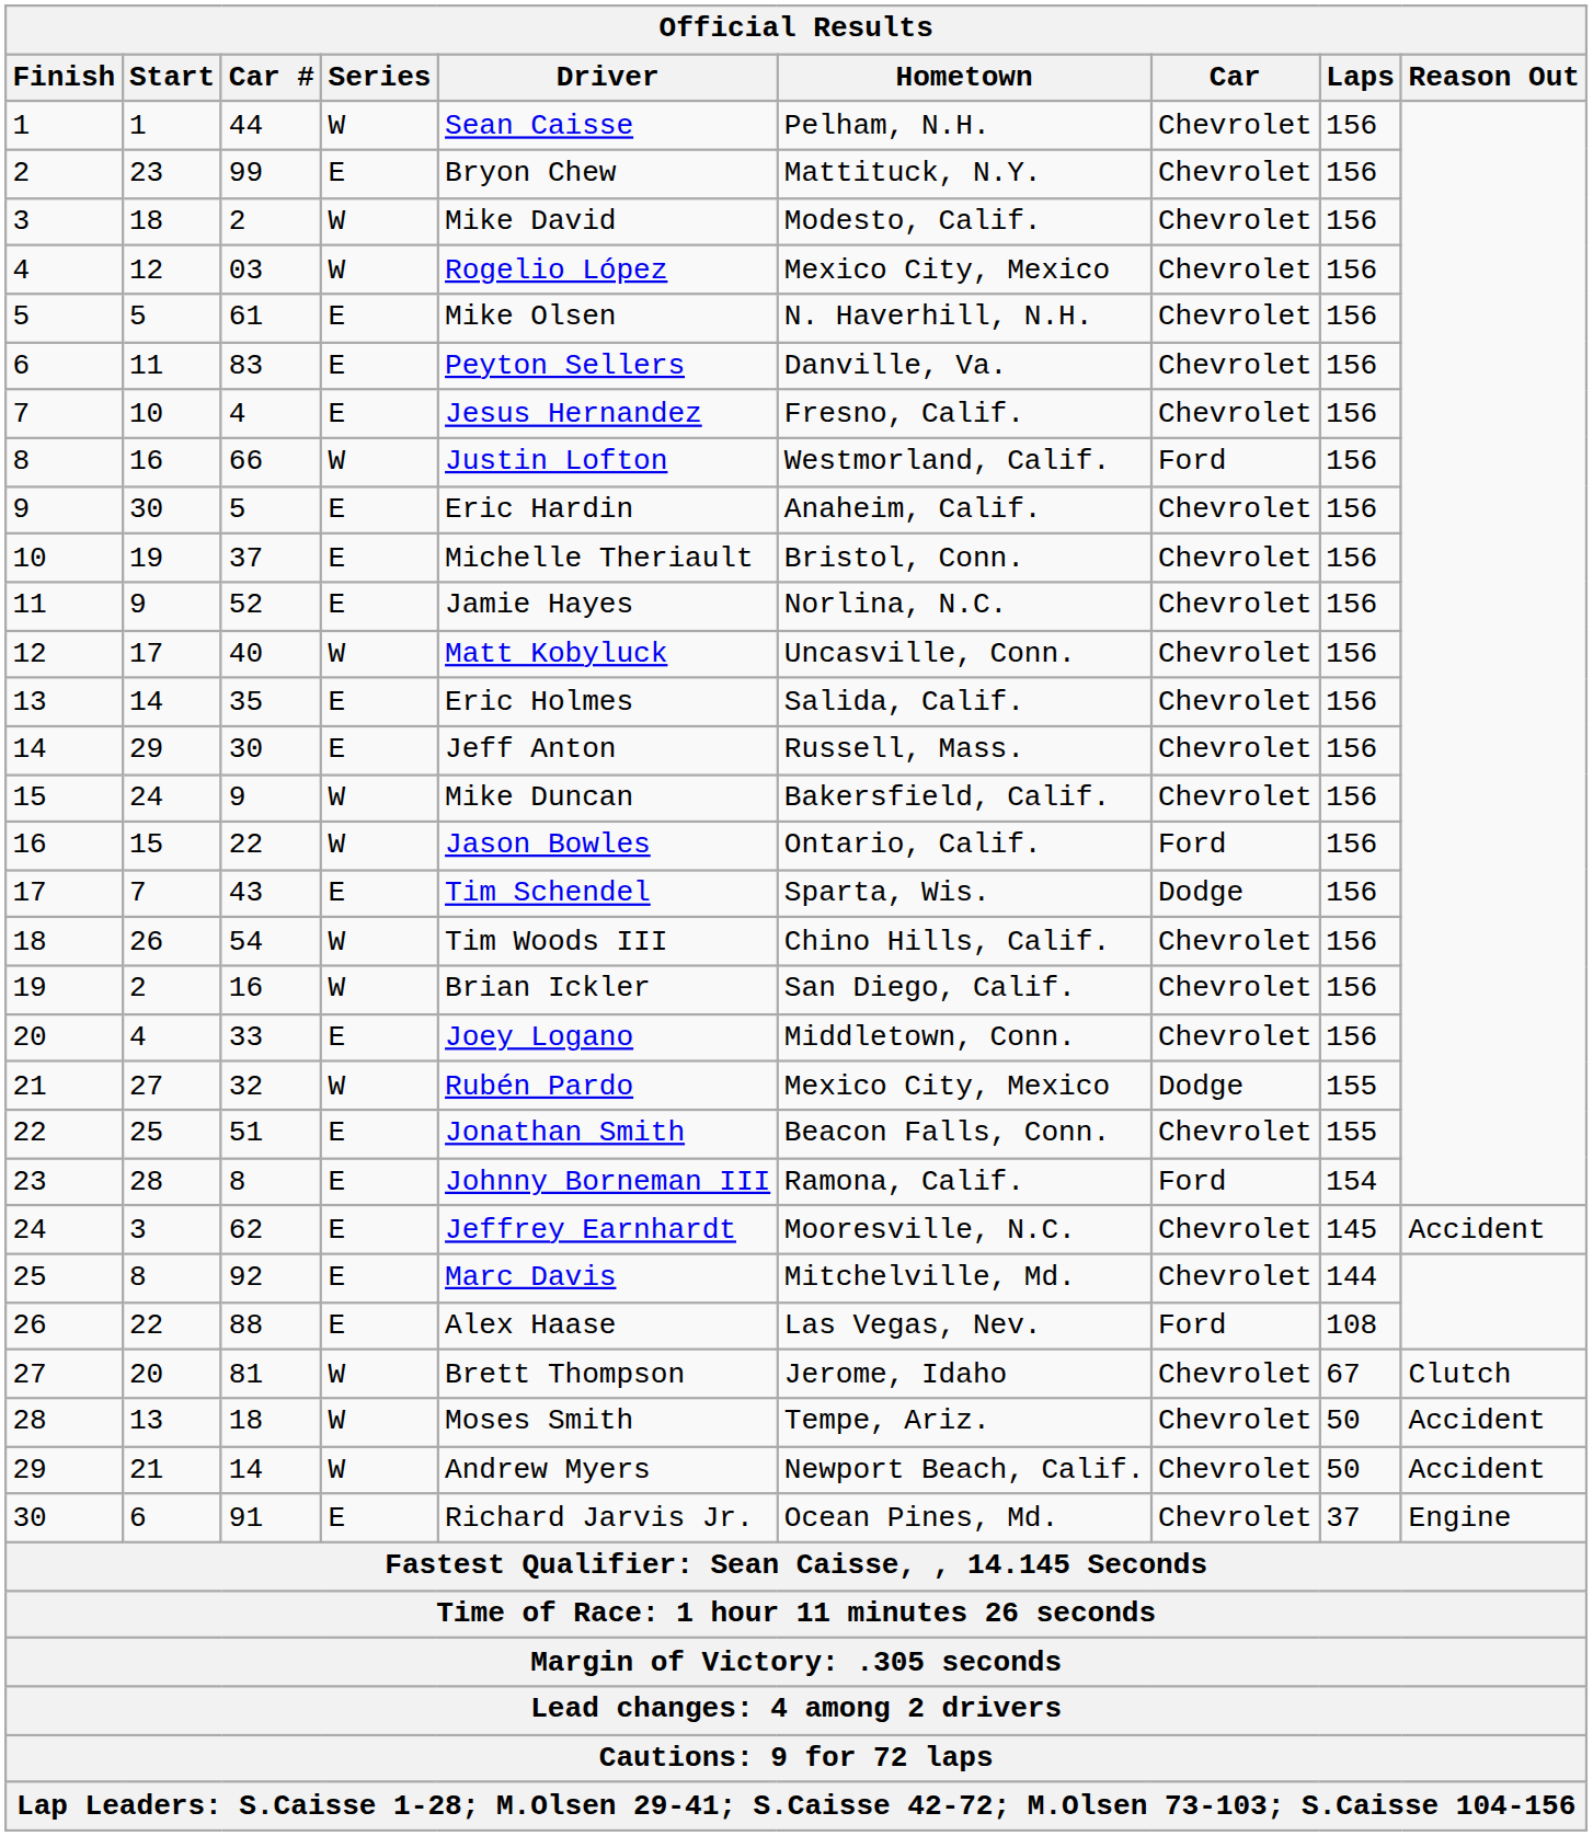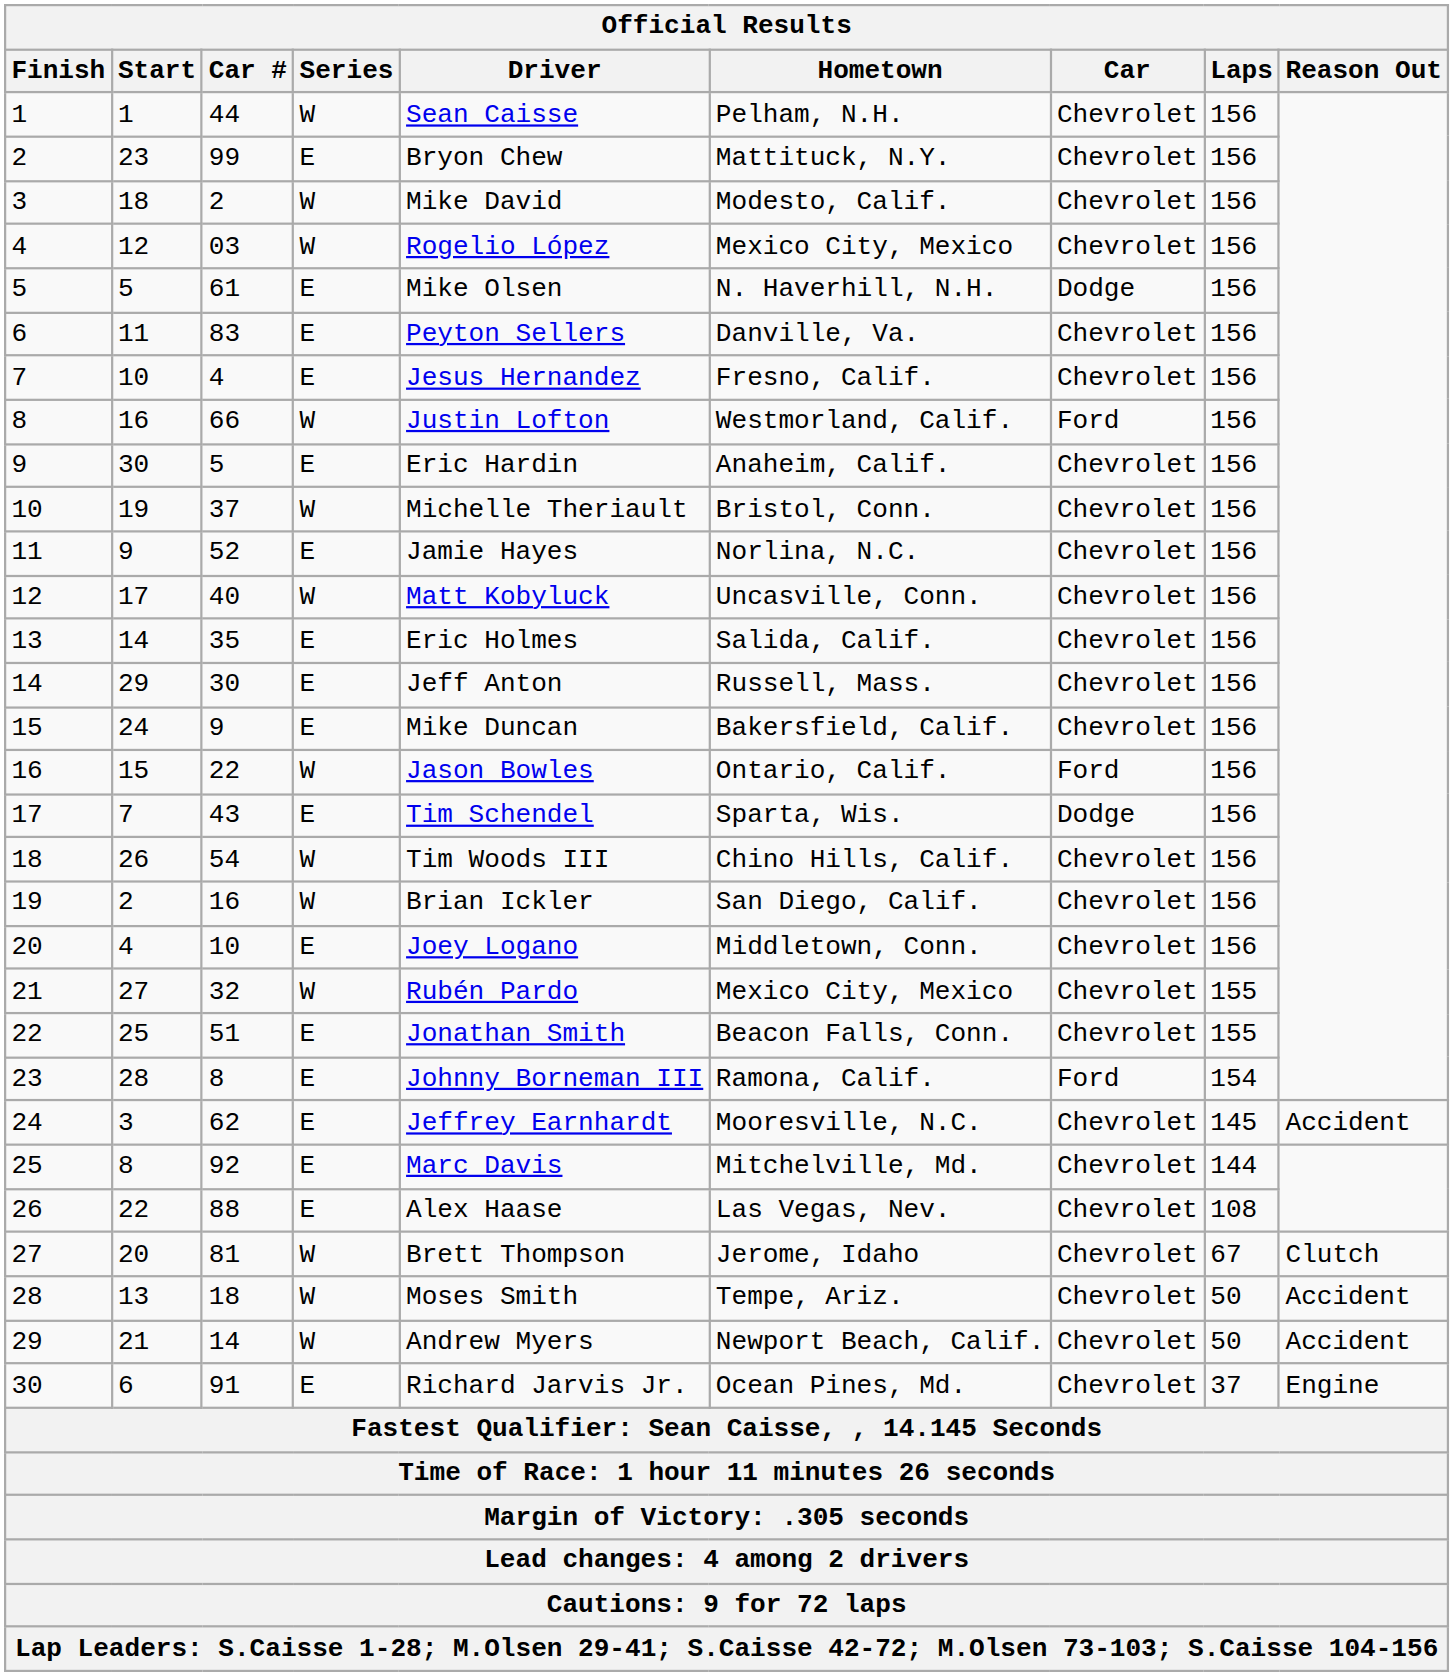row 7 | Car: Chevrolet -> Dodge
row 12 | Series: E -> W
row 17 | Series: W -> E
row 22 | Car #: 33 -> 10
row 23 | Car: Dodge -> Chevrolet
row 28 | Car: Ford -> Chevrolet
